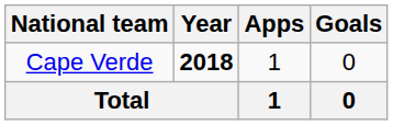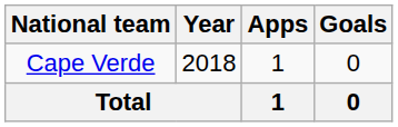Cape Verde | Year: bold -> normal
